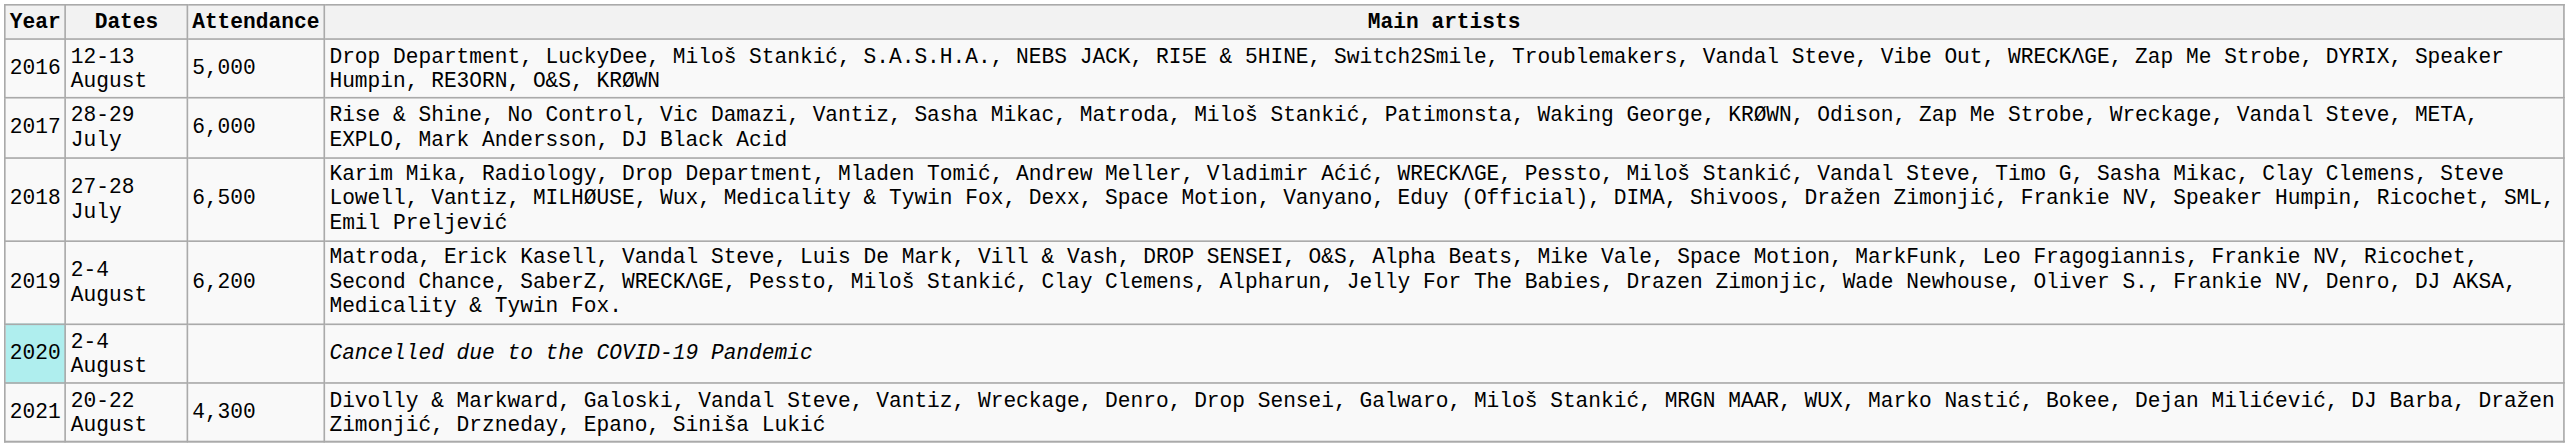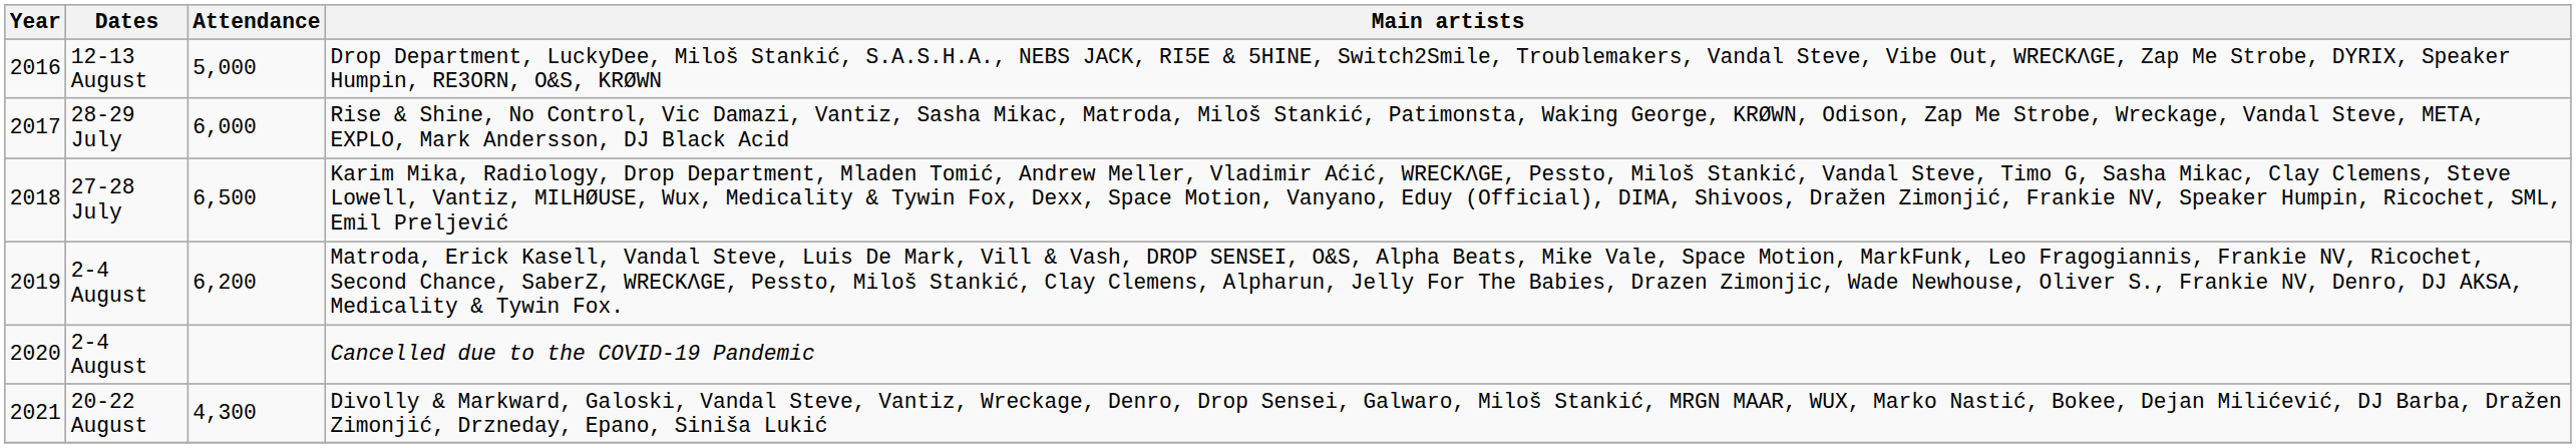Cancelled due to the COVID-19 Pandemic | Year: paleturquoise background -> no background
